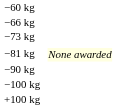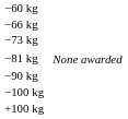−81 kg / None awarded | column 2: lightyellow background -> no background
